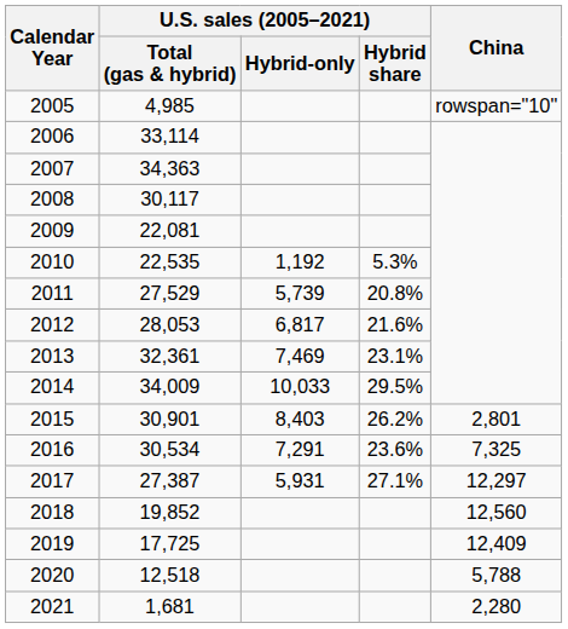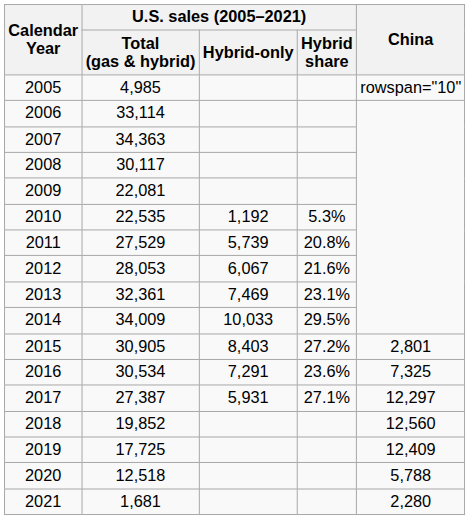2012 | U.S. sales (2005–2021) / Hybrid-only: 6,817 -> 6,067
2015 | U.S. sales (2005–2021) / Total (gas & hybrid): 30,901 -> 30,905
2015 | U.S. sales (2005–2021) / Hybrid share: 26.2% -> 27.2%
